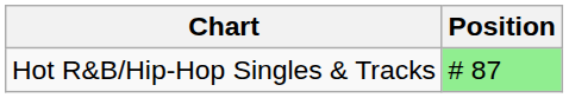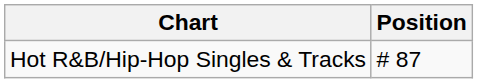Hot R&B/Hip-Hop Singles & Tracks | Position: lightgreen background -> no background
